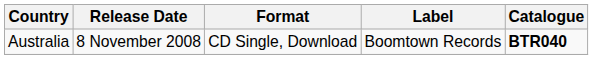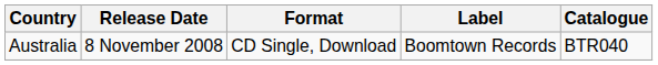Australia | Catalogue: bold -> normal
